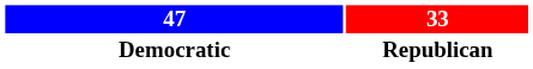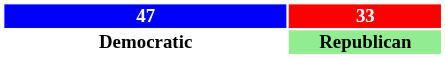Democratic | 33: no background -> lightgreen background
